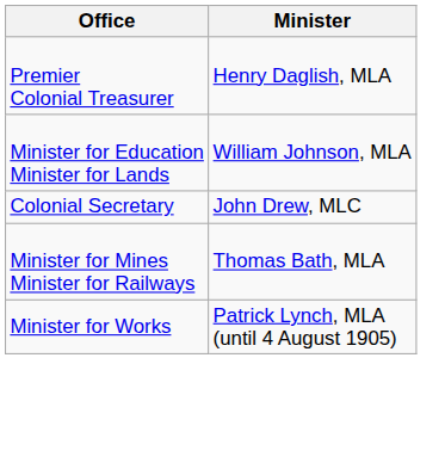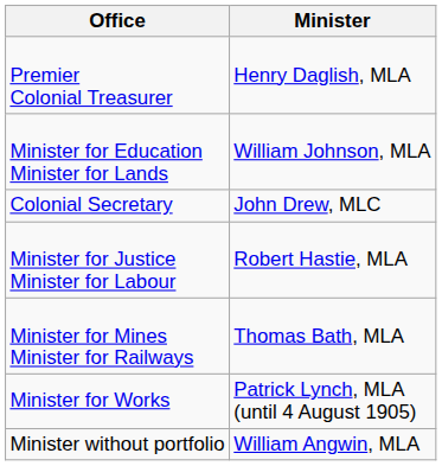+ row: Minister for Justice Minister for Labour | Robert Hastie, MLA
+ row: Minister without portfolio | William Angwin, MLA
